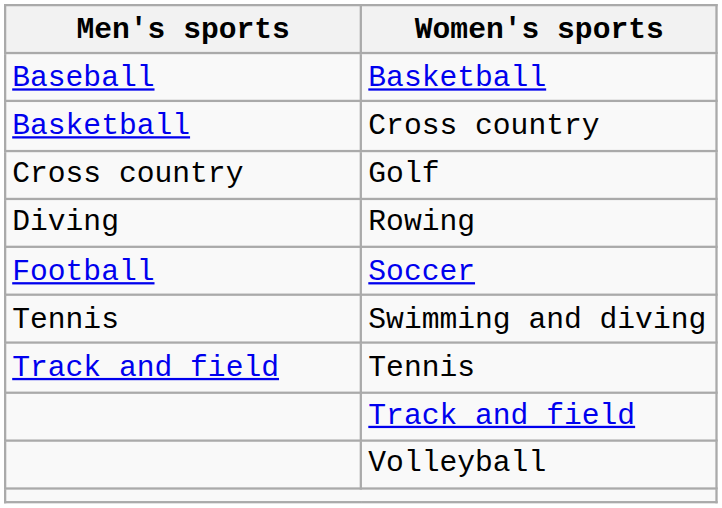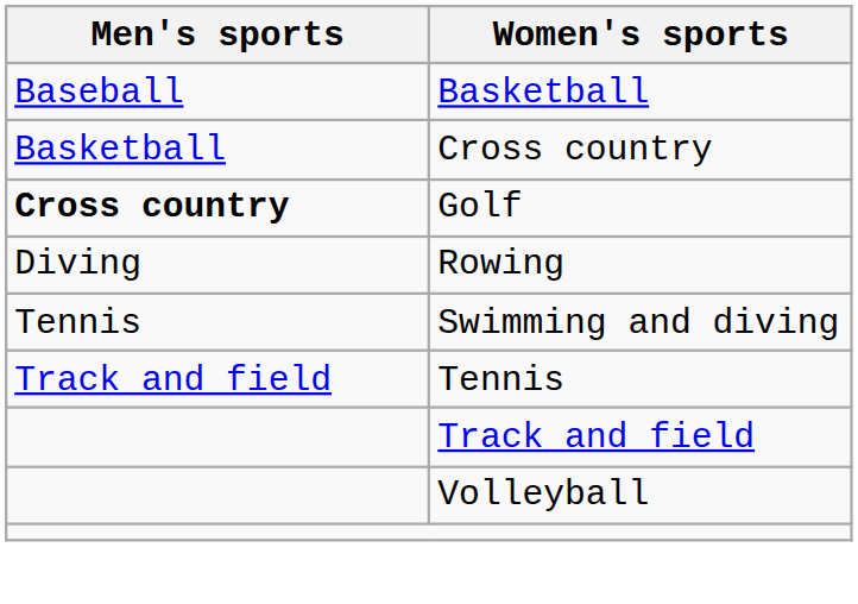Golf | Men's sports: normal -> bold
- row: Football | Soccer
